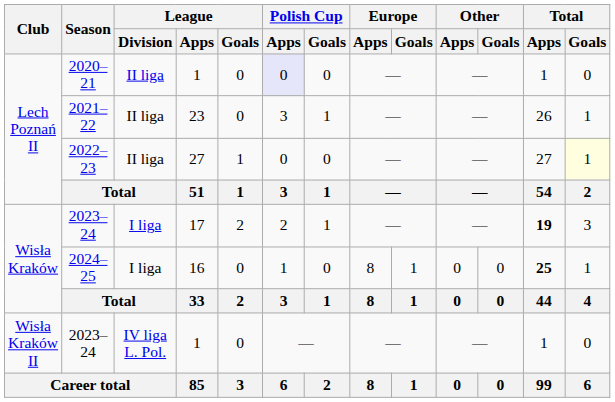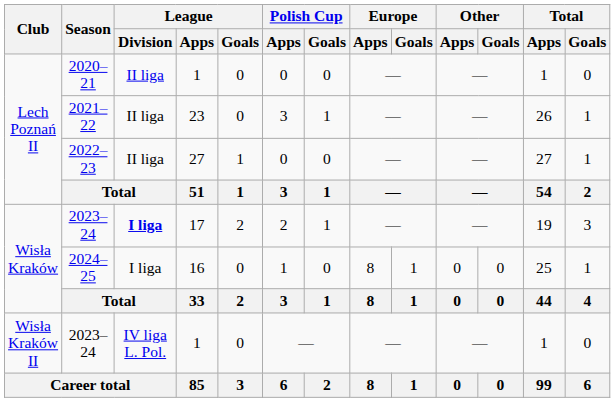2020–21 | Polish Cup / Apps: lavender background -> no background
2022–23 | Total / Goals: lightyellow background -> no background
2023–24 / 17 | League / Division: normal -> bold
2023–24 / 17 | Total / Apps: bold -> normal
2024–25 | Total / Apps: bold -> normal
